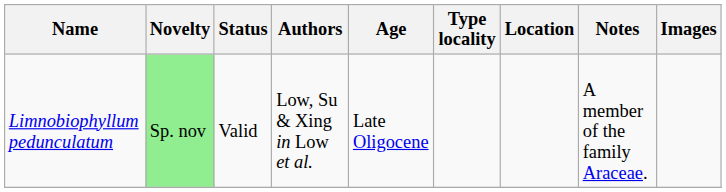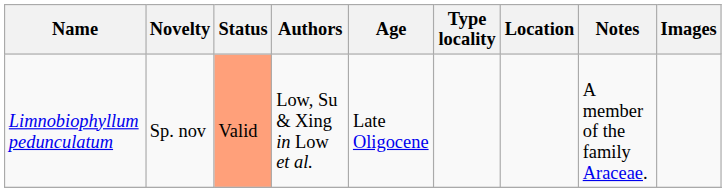Limnobiophyllum pedunculatum | Novelty: lightgreen background -> no background
Limnobiophyllum pedunculatum | Status: no background -> lightsalmon background
